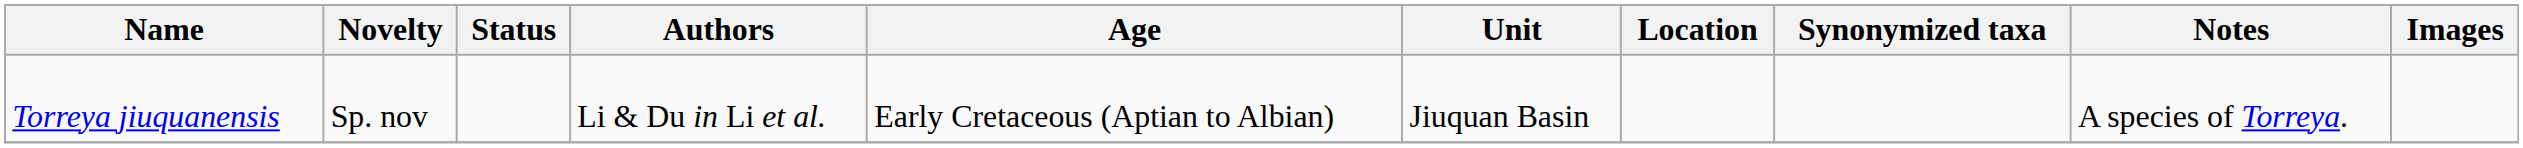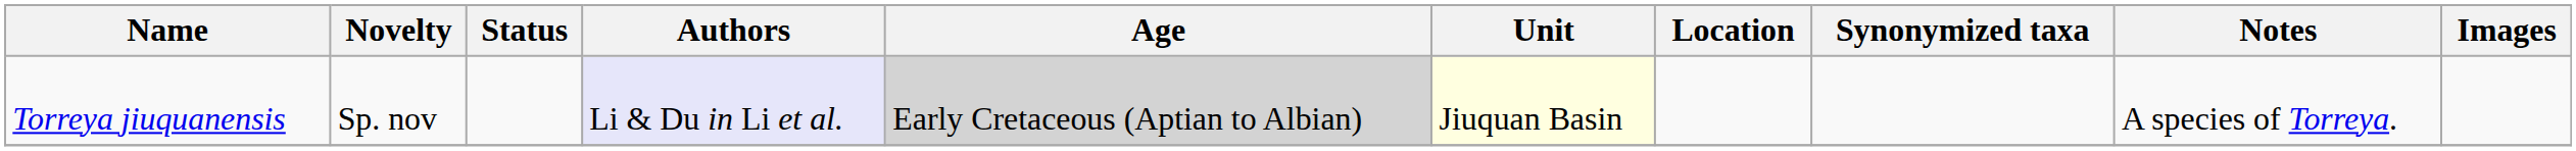Torreya jiuquanensis | Authors: no background -> lavender background
Torreya jiuquanensis | Age: no background -> lightgrey background
Torreya jiuquanensis | Unit: no background -> lightyellow background
